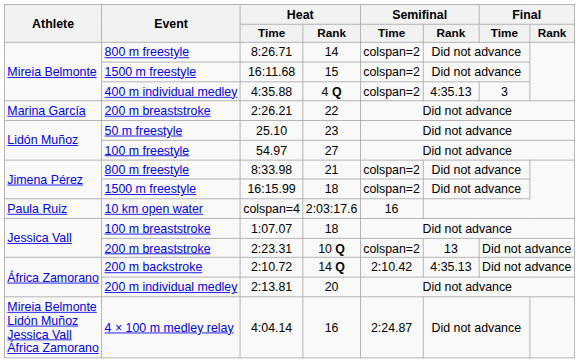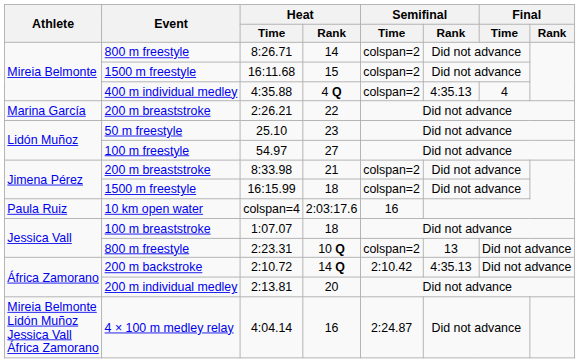4:35.88 | Final / Time: 3 -> 4
8:33.98 | Event: 800 m freestyle -> 200 m breaststroke
2:23.31 | Event: 200 m breaststroke -> 800 m freestyle
